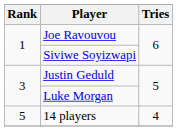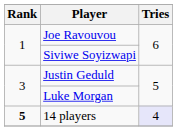14 players | Rank: normal -> bold
14 players | Tries: no background -> lavender background
